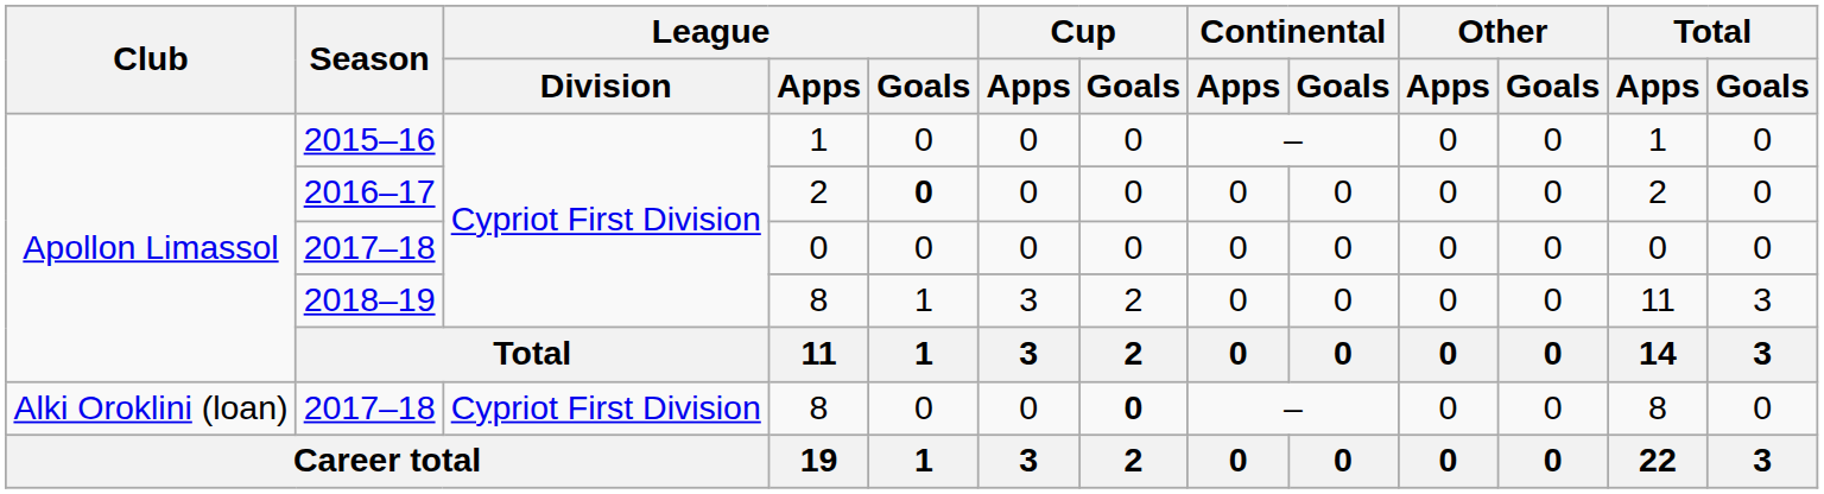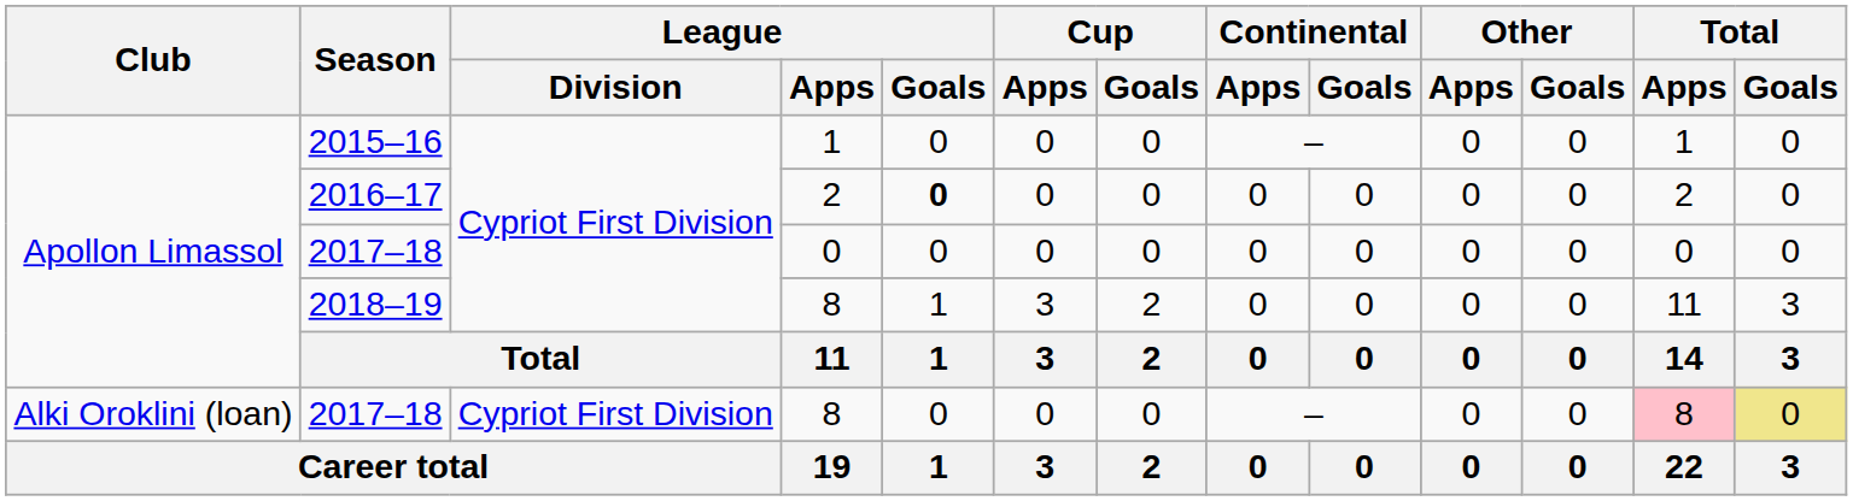2017–18 / 8 | Cup / Goals: bold -> normal
2017–18 / 8 | Total / Apps: no background -> pink background
2017–18 / 8 | Total / Goals: no background -> khaki background
